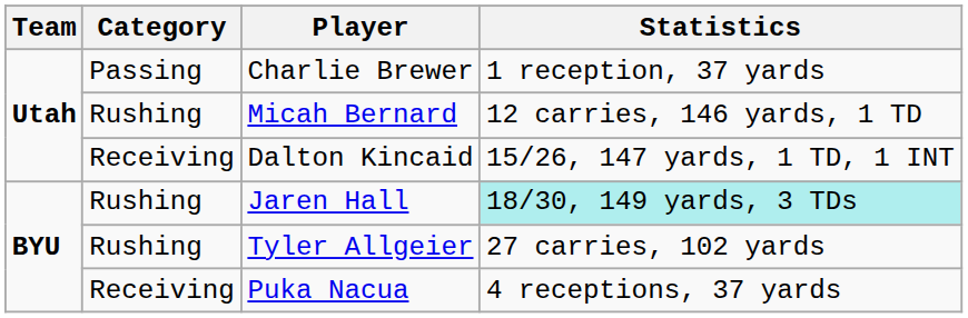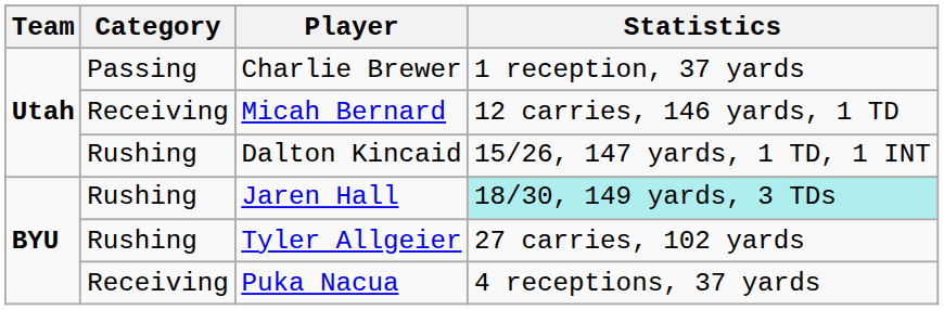Micah Bernard | Category: Rushing -> Receiving
Dalton Kincaid | Category: Receiving -> Rushing
